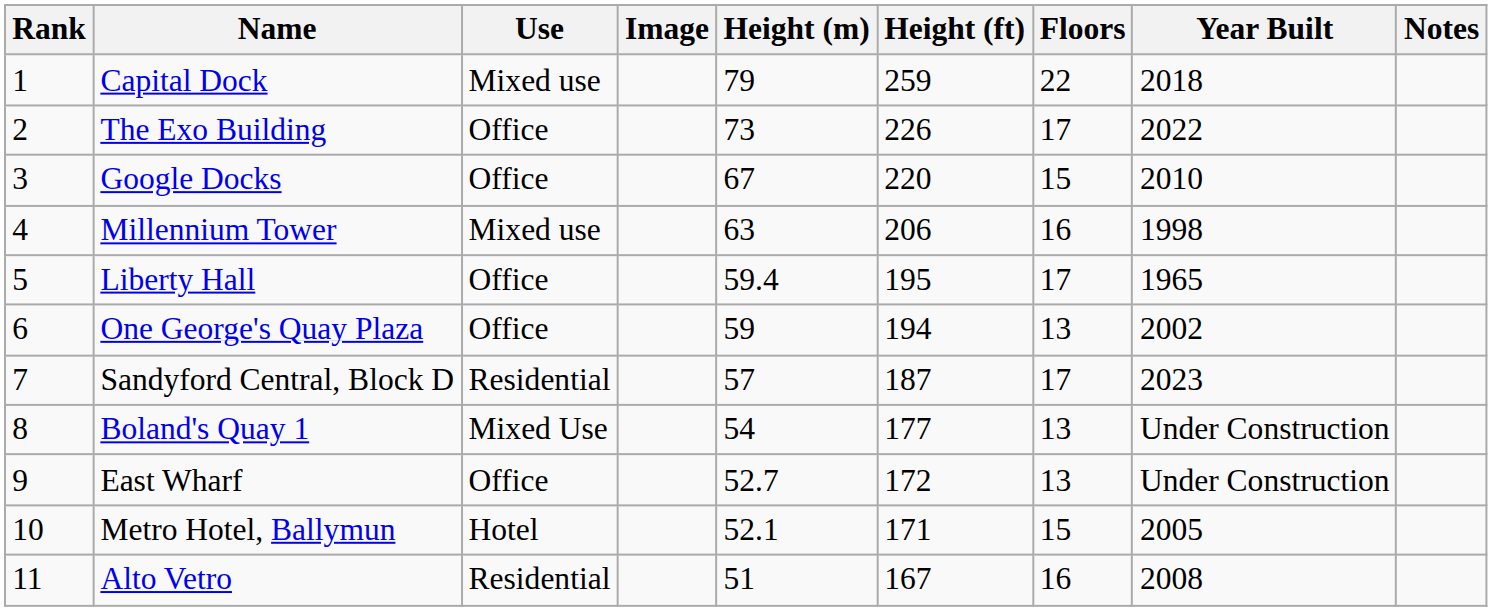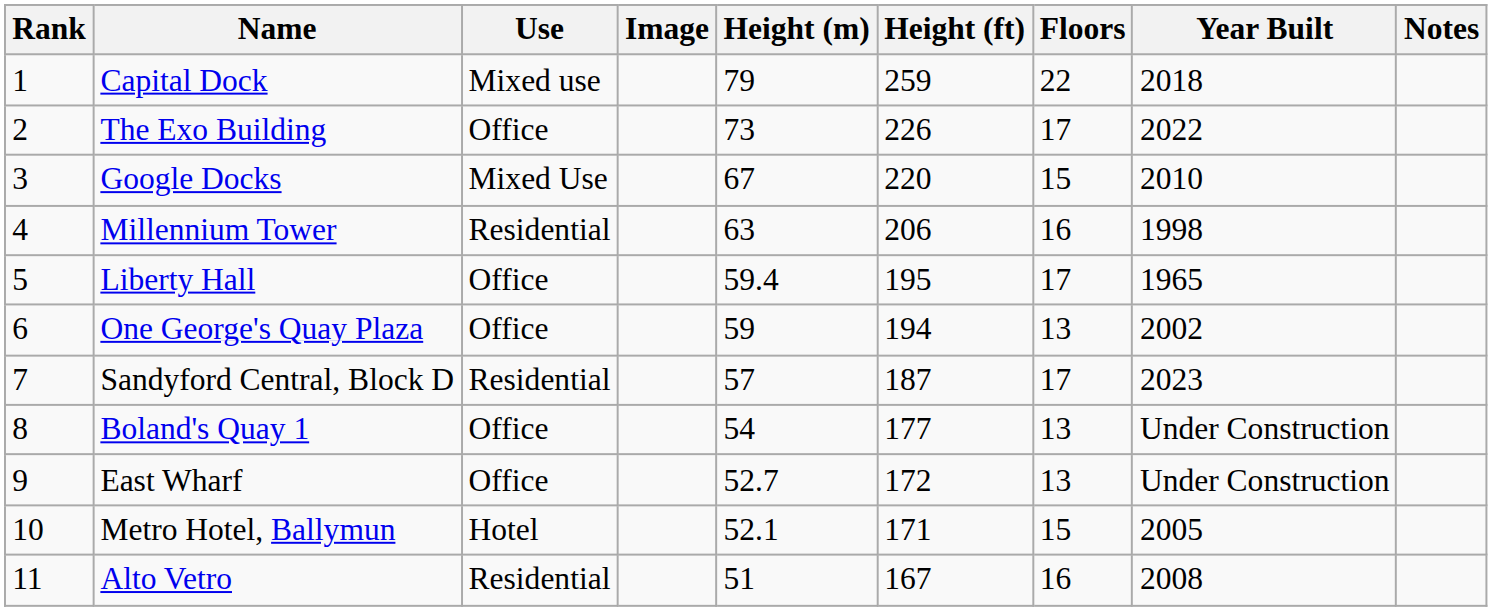Google Docks | Use: Office -> Mixed Use
Millennium Tower | Use: Mixed use -> Residential
Boland's Quay 1 | Use: Mixed Use -> Office
